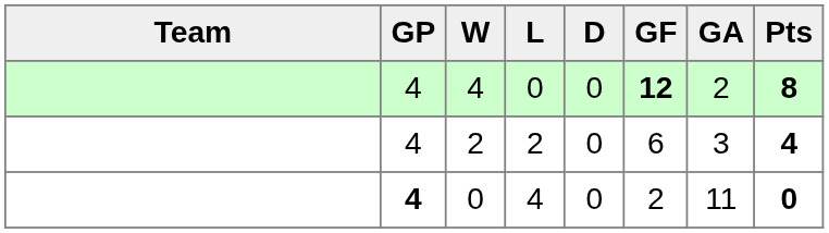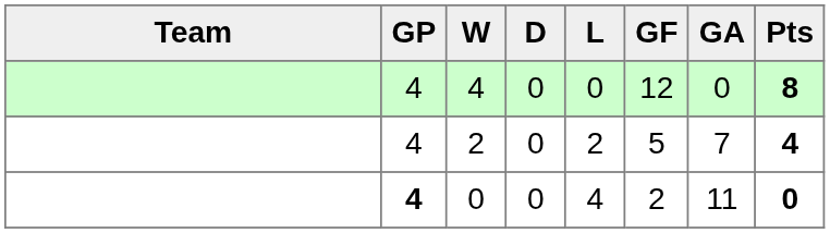columns swapped: D <-> L
row 2 | GF: bold -> normal
row 2 | GA: 2 -> 0
row 3 | GF: 6 -> 5
row 3 | GA: 3 -> 7
